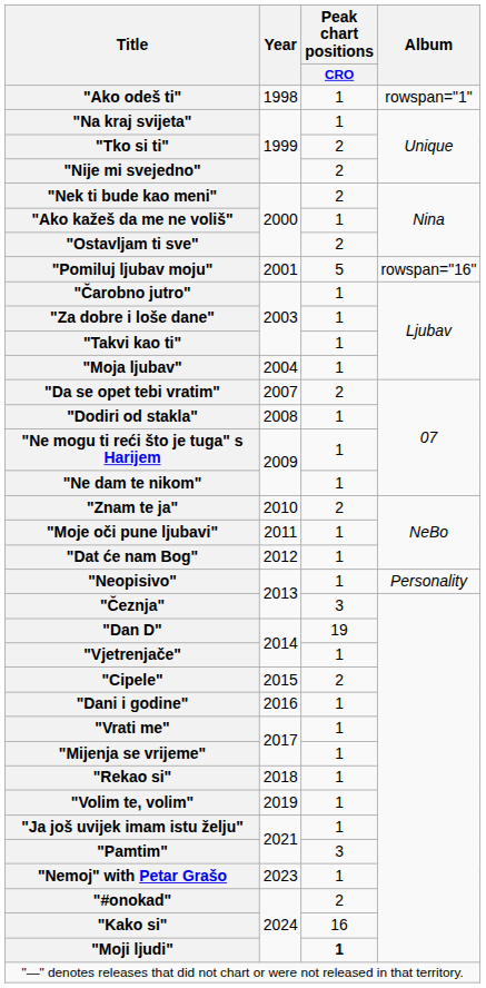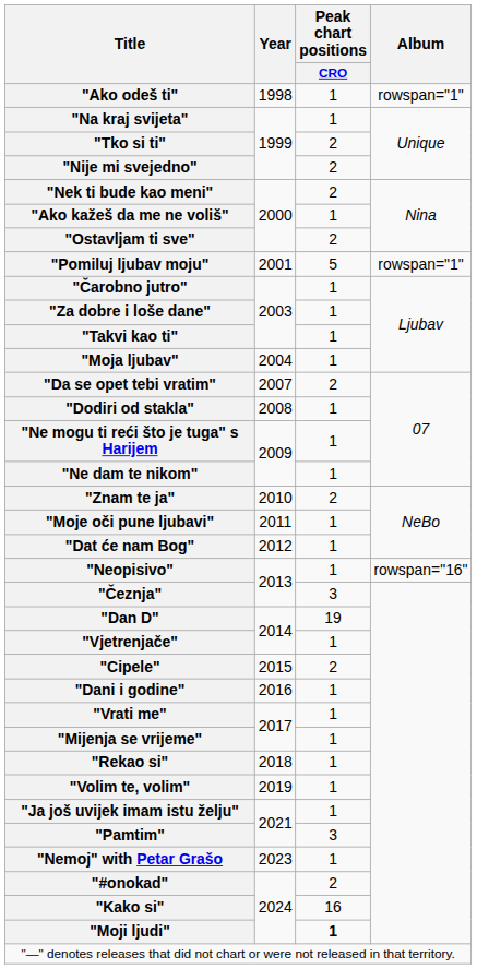"Pomiluj ljubav moju" | Album: rowspan="16" -> rowspan="1"
"Neopisivo" | Album: Personality -> rowspan="16"
